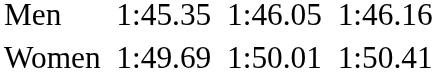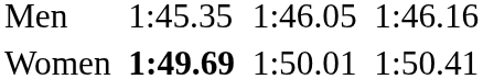Women | column 2: normal -> bold
